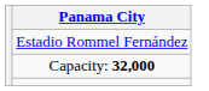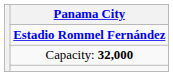Estadio Rommel Fernández | Panama City: normal -> bold
